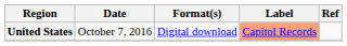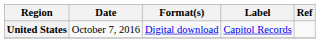United States | Label: lightsalmon background -> no background
